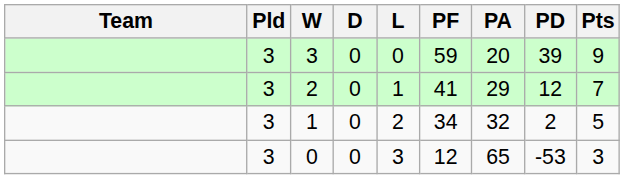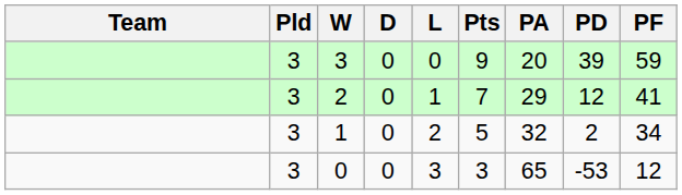columns swapped: PF <-> Pts
